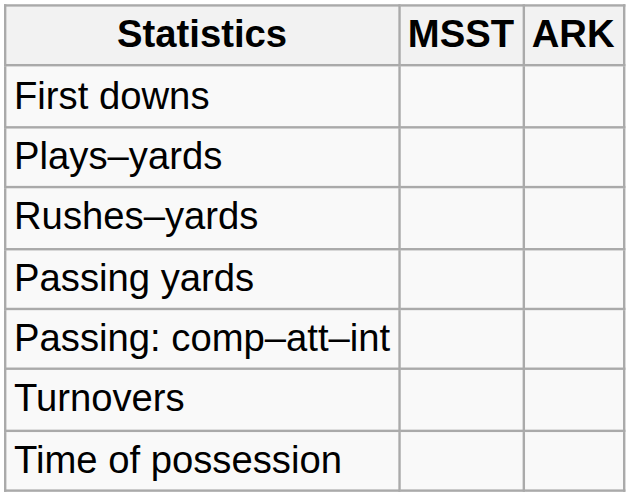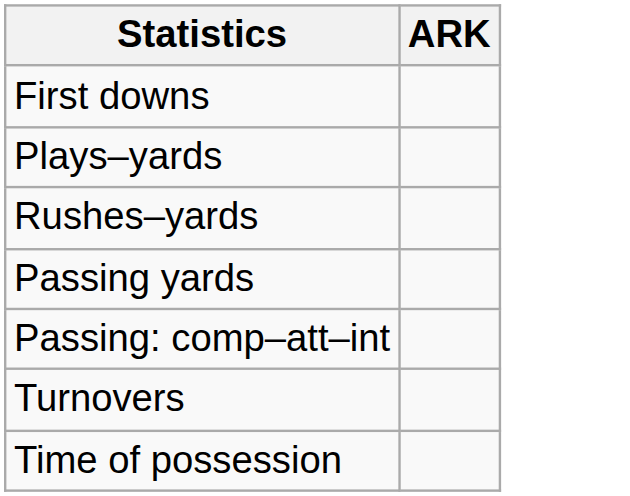- column: MSST
